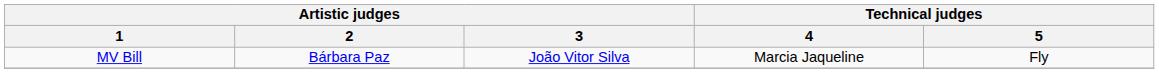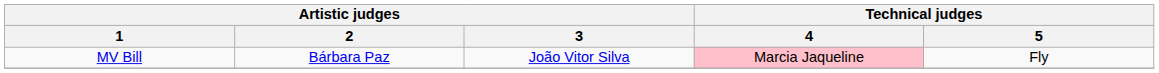MV Bill | Technical judges / 4: no background -> pink background
